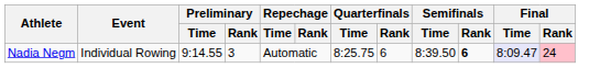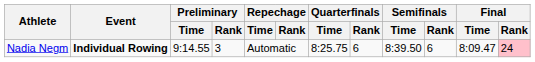Nadia Negm | Event: normal -> bold
Nadia Negm | Semifinals / Rank: bold -> normal
Nadia Negm | Final / Time: lavender background -> no background
